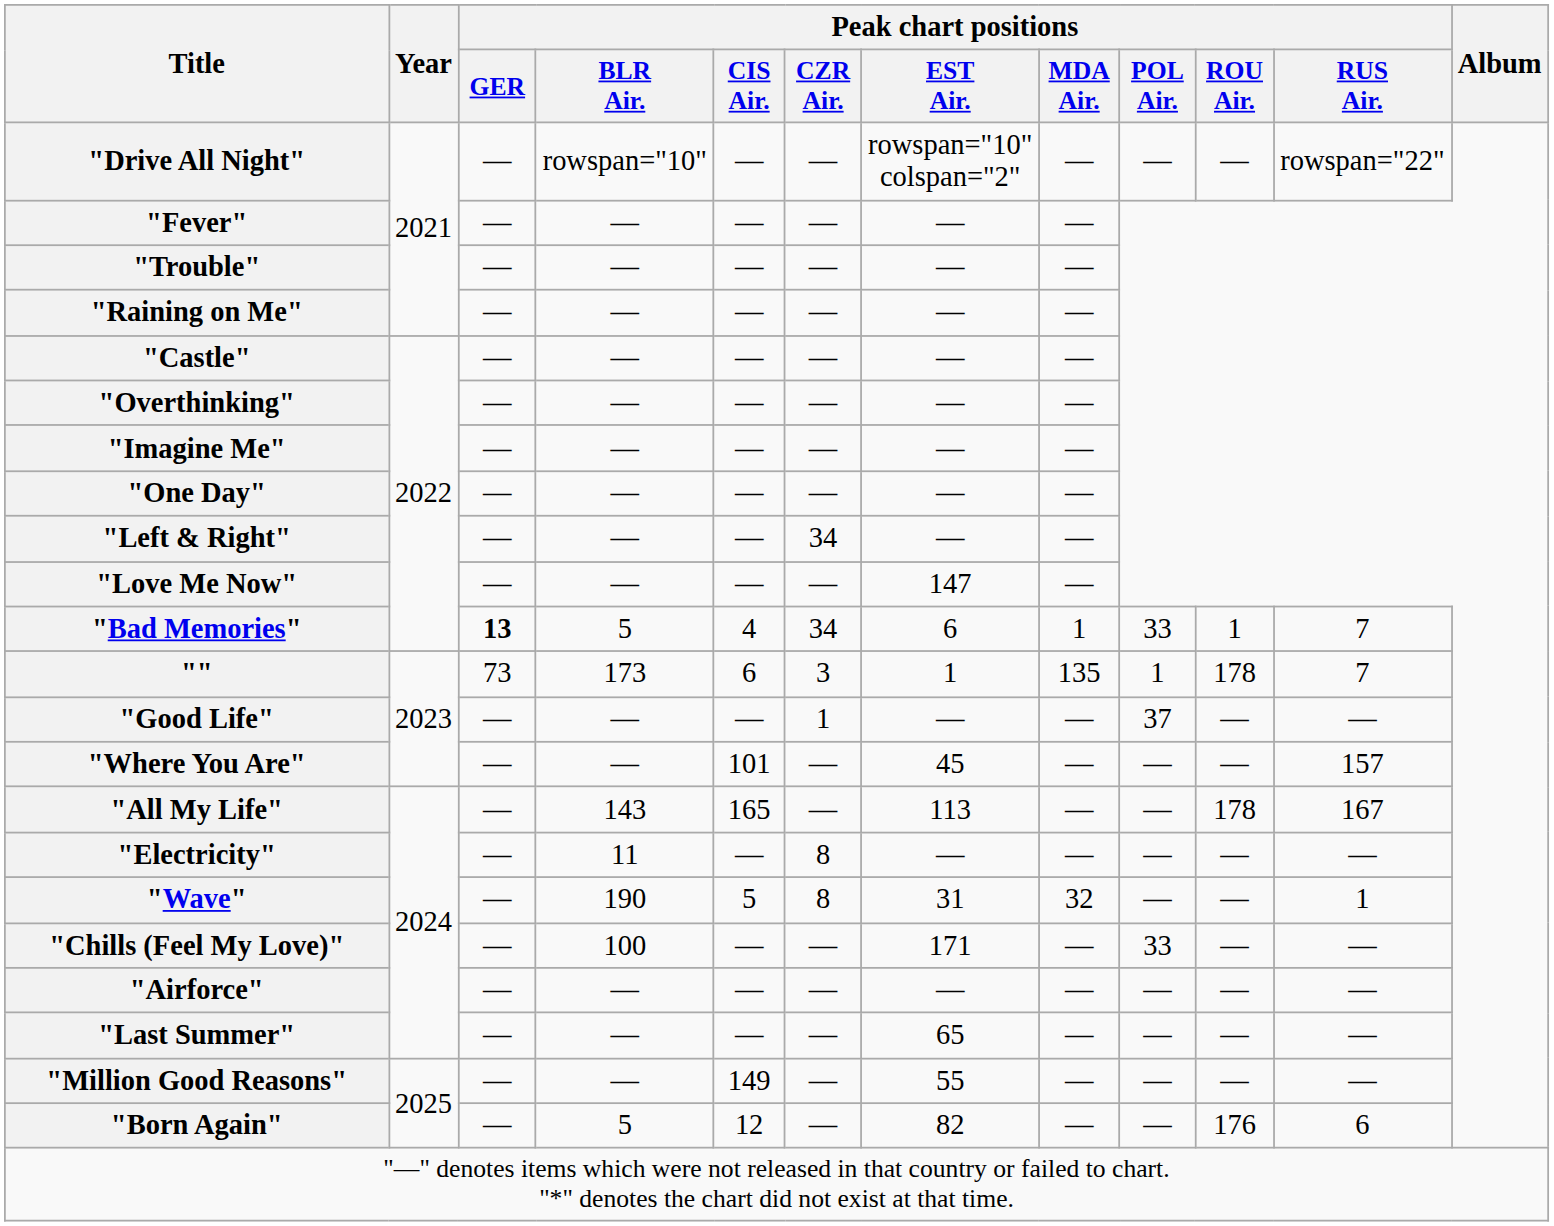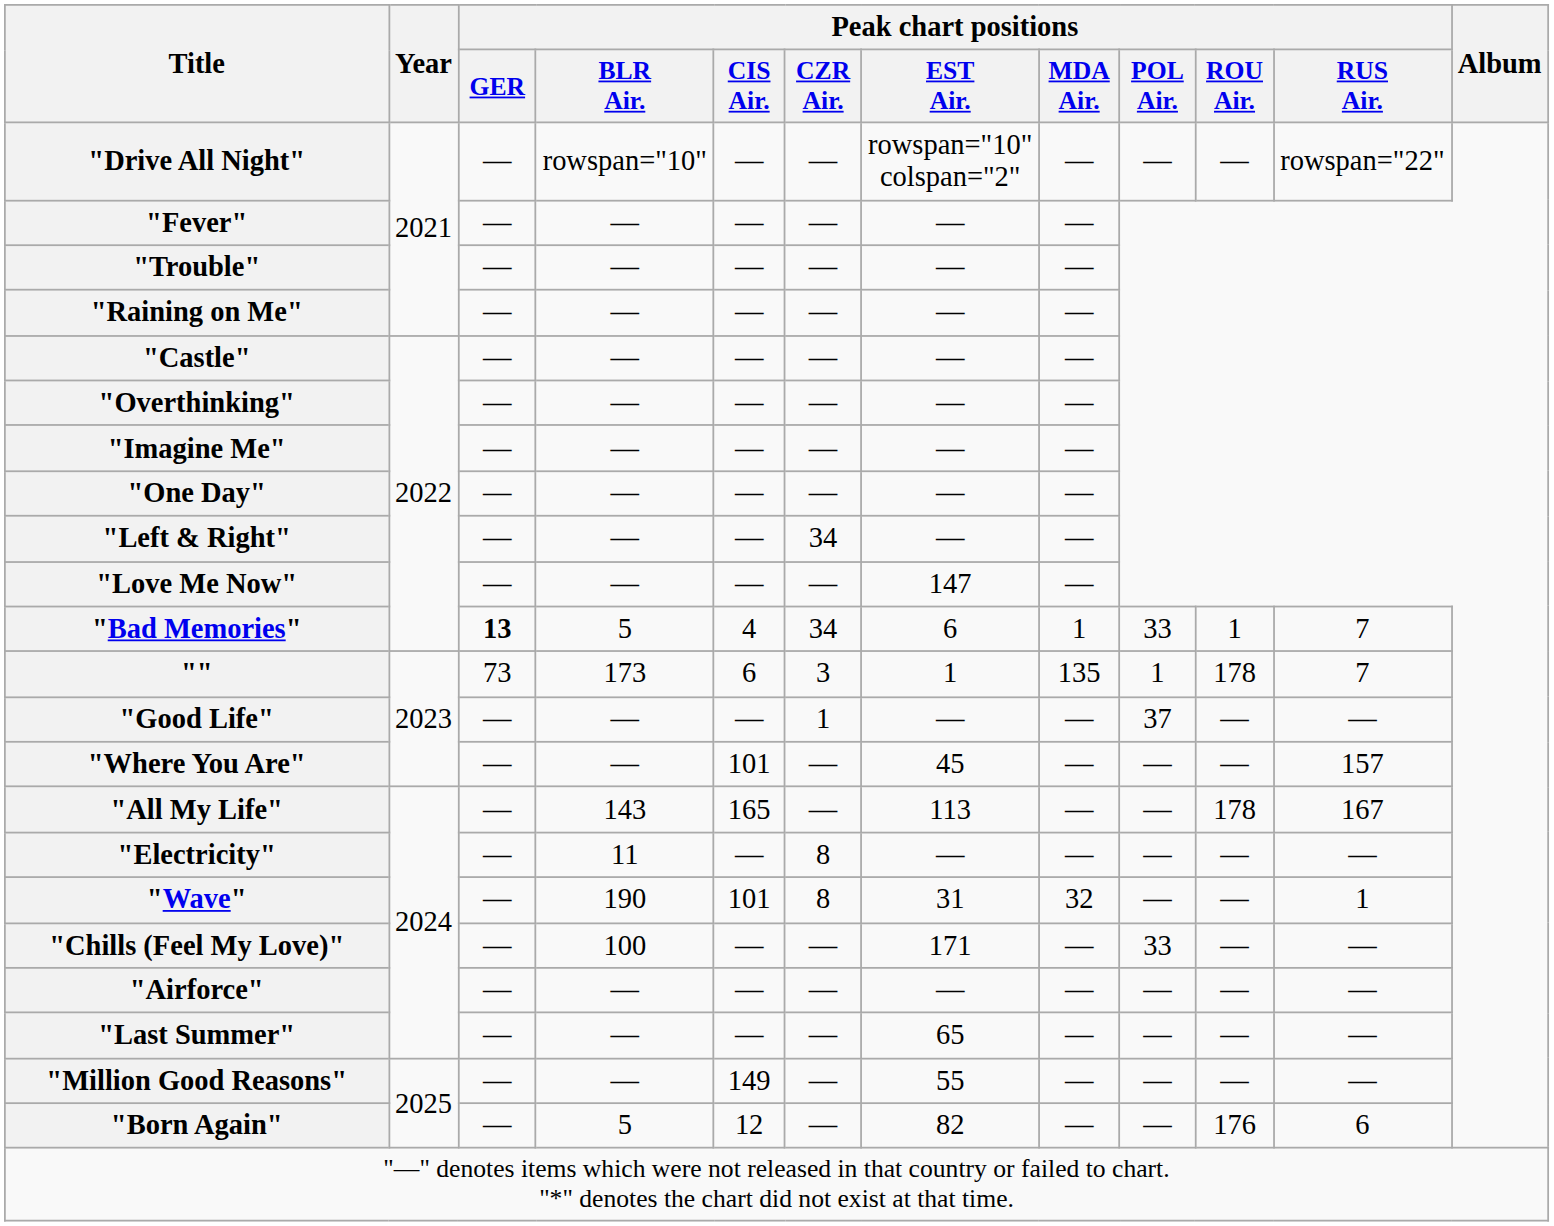"Wave" | Peak chart positions / CIS Air.: 5 -> 101
